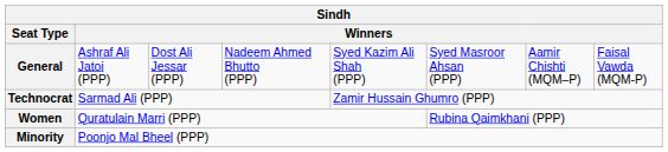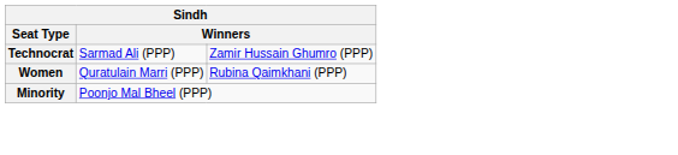- row: General | Ashraf Ali Jatoi (PPP) | Dost Ali Jessar (PPP) | Nadeem Ahmed Bhutto (PPP) | Syed Kazim Ali Shah (PPP) | Syed Masroor Ahsan (PPP) | Aamir Chishti (MQM–P) | Faisal Vawda (MQM-P)
